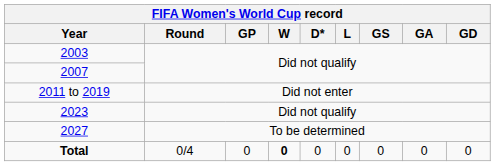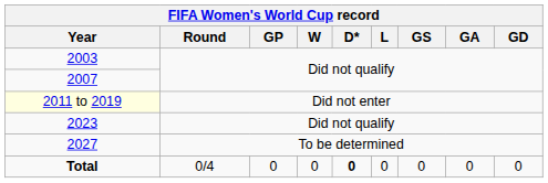2011 to 2019 | Year: no background -> lightyellow background
Total | W: bold -> normal
Total | D*: normal -> bold
